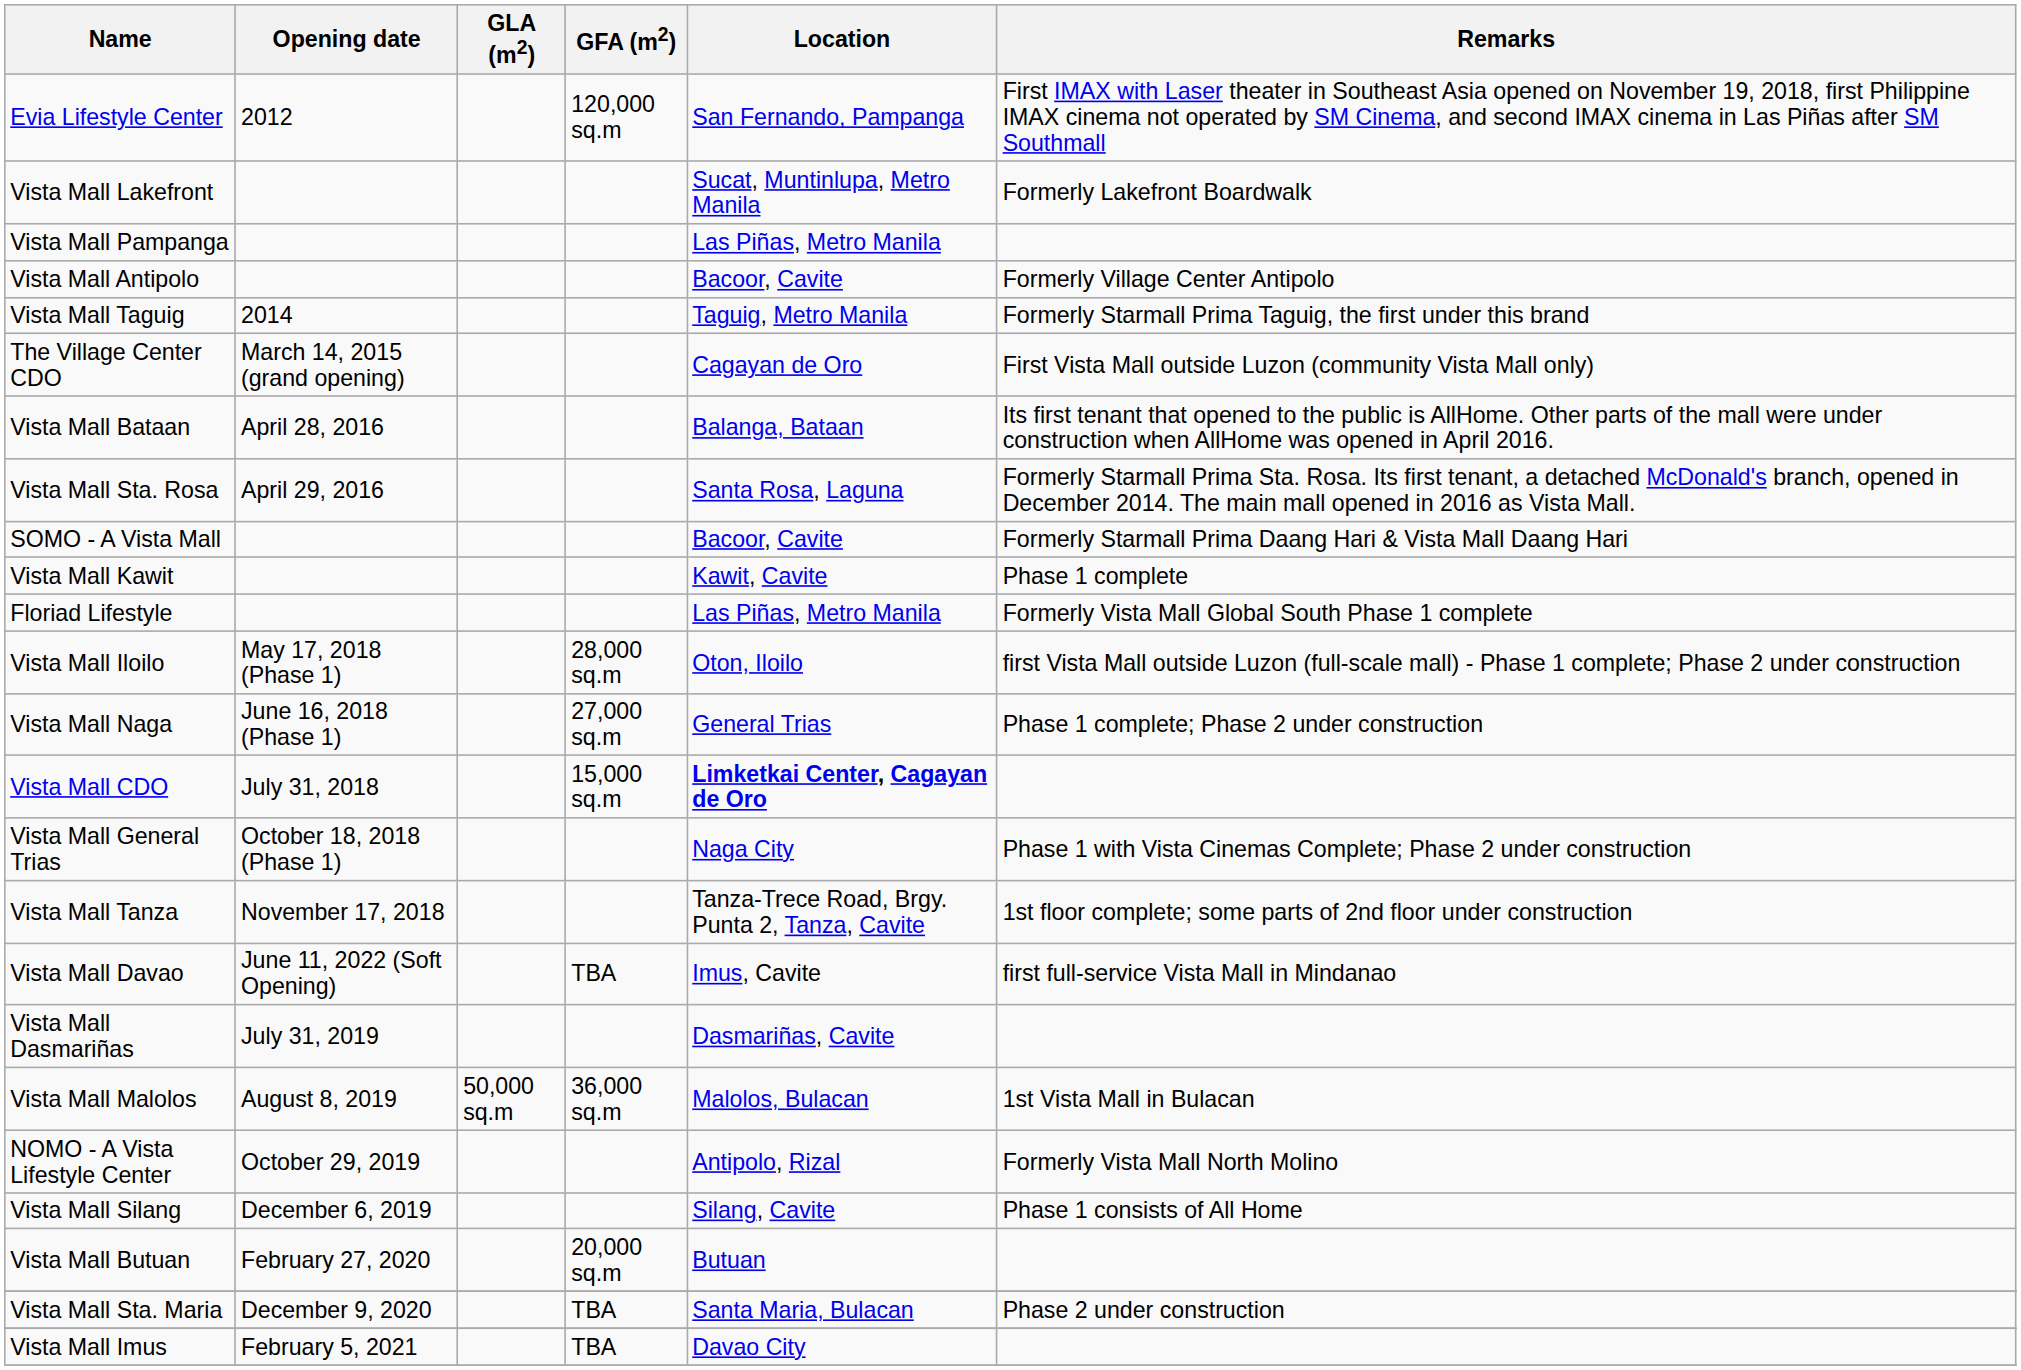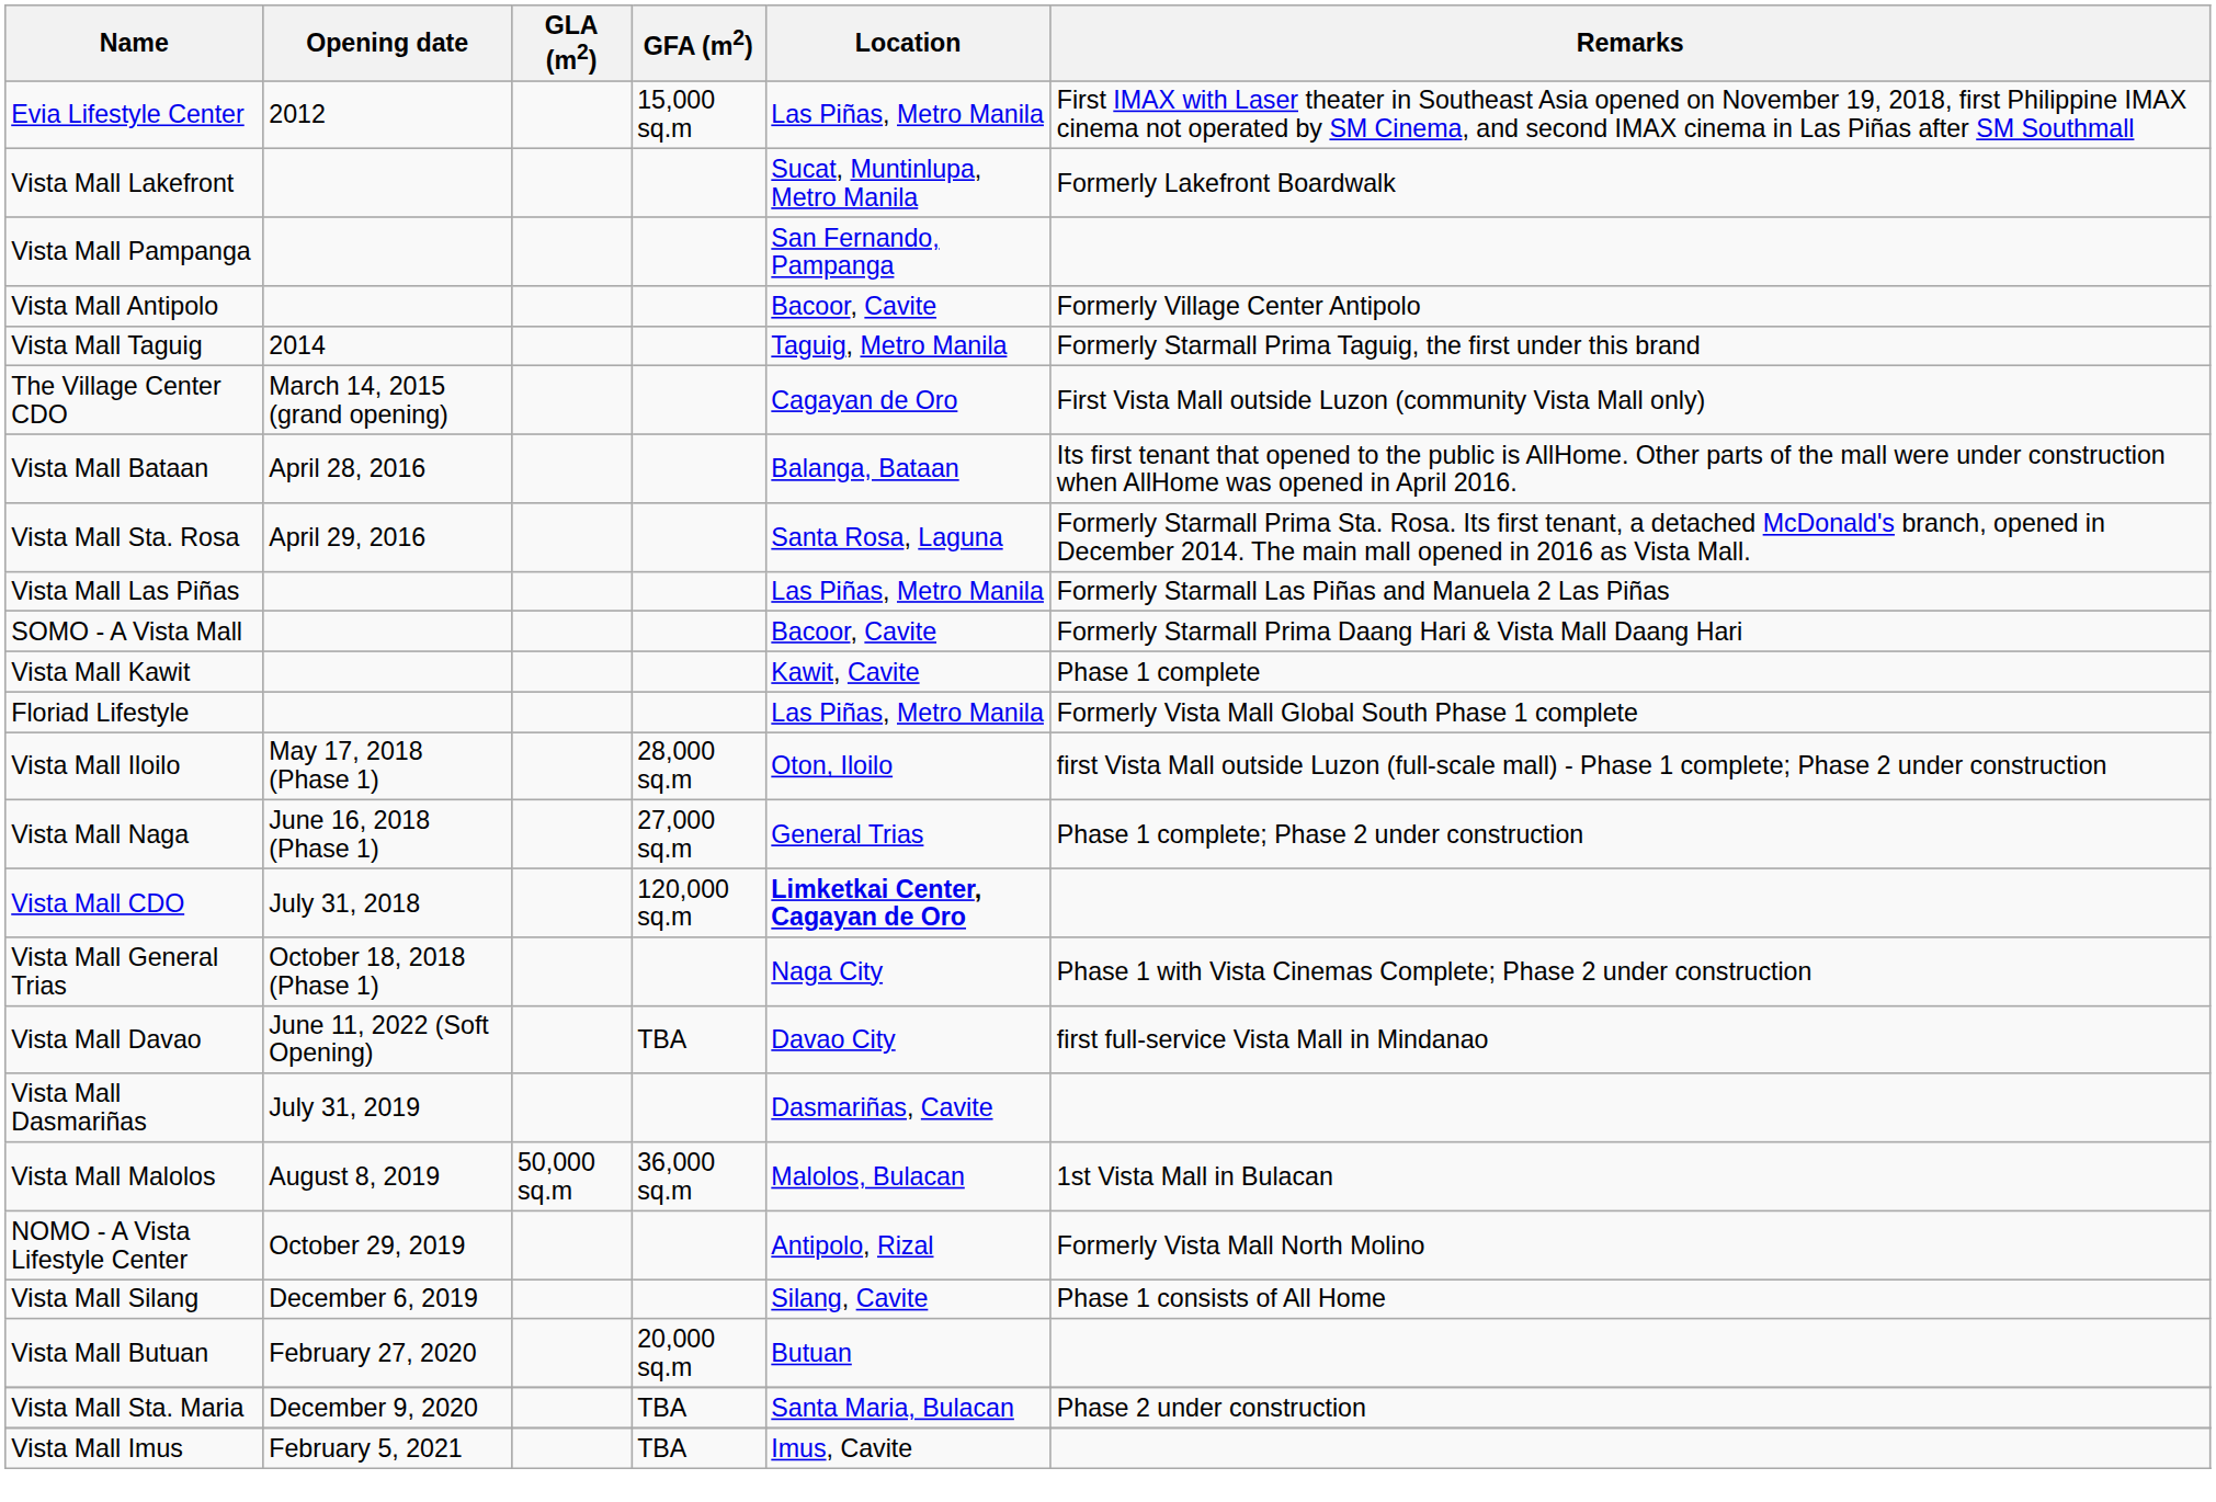Evia Lifestyle Center | GFA (m2): 120,000 sq.m -> 15,000 sq.m
Evia Lifestyle Center | Location: San Fernando, Pampanga -> Las Piñas, Metro Manila
Vista Mall Pampanga | Location: Las Piñas, Metro Manila -> San Fernando, Pampanga
+ row: Vista Mall Las Piñas | Las Piñas, Metro Manila | Formerly Starmall Las Piñas and Manuela 2 Las Piñas
Vista Mall CDO | GFA (m2): 15,000 sq.m -> 120,000 sq.m
- row: Vista Mall Tanza | November 17, 2018 | Tanza-Trece Road, Brgy. Punta 2, Tanza, Cavite | 1st floor complete; some parts of 2nd floor under construction
Vista Mall Davao | Location: Imus, Cavite -> Davao City
Vista Mall Imus | Location: Davao City -> Imus, Cavite
